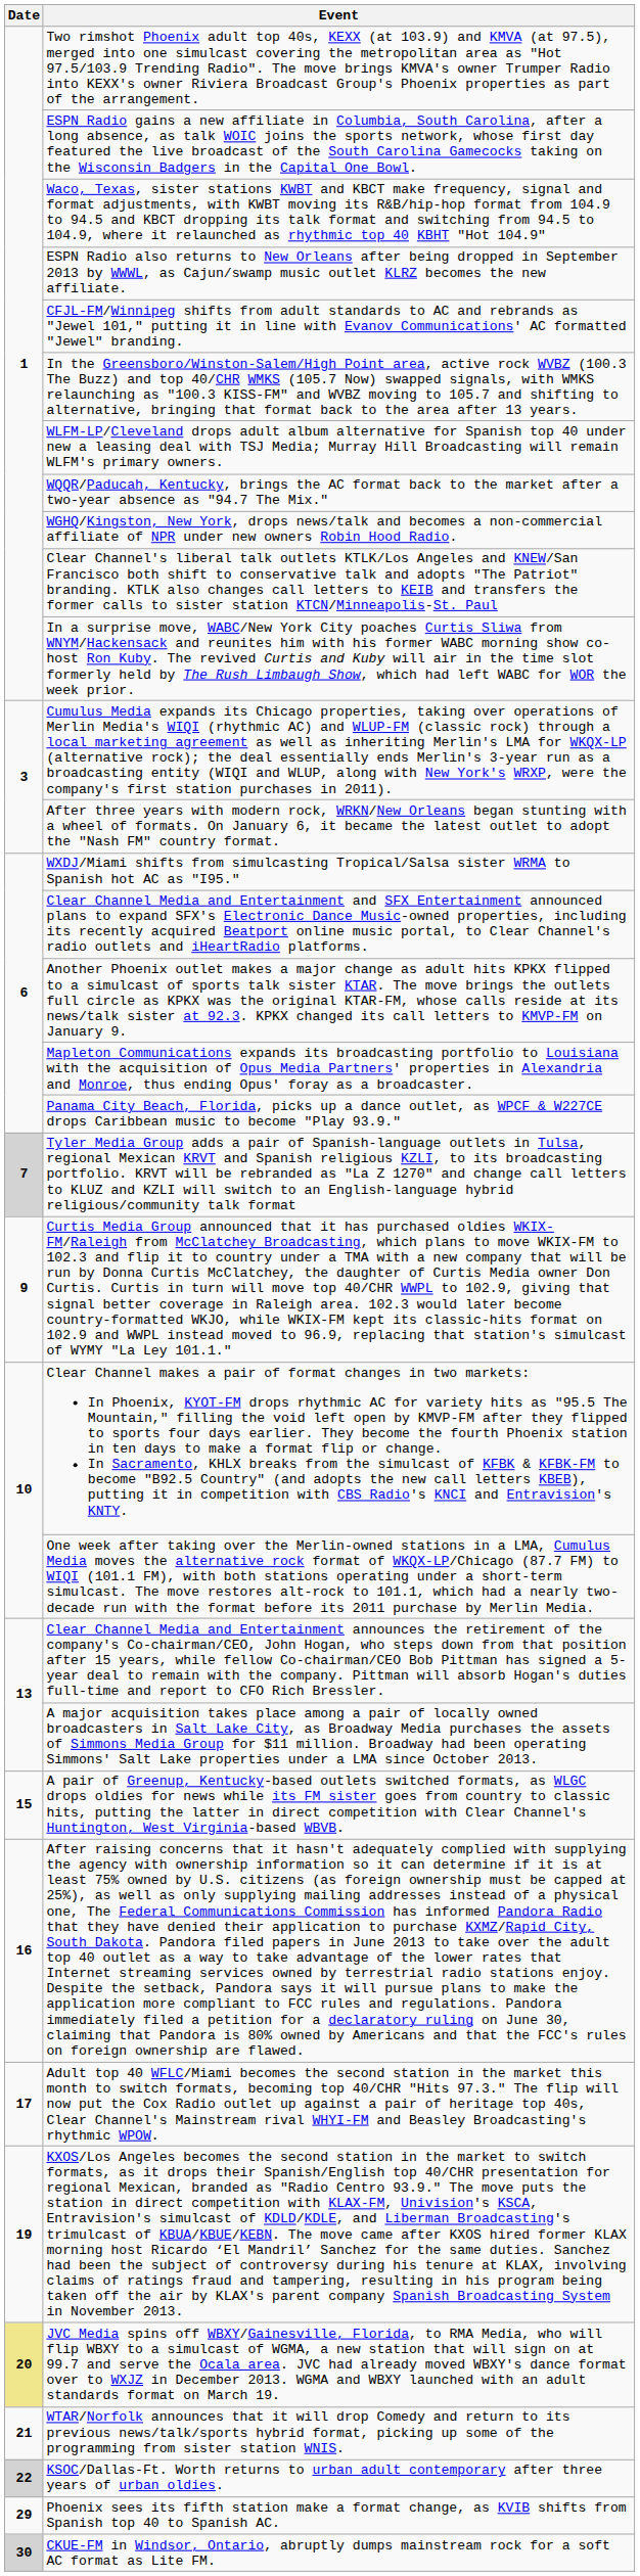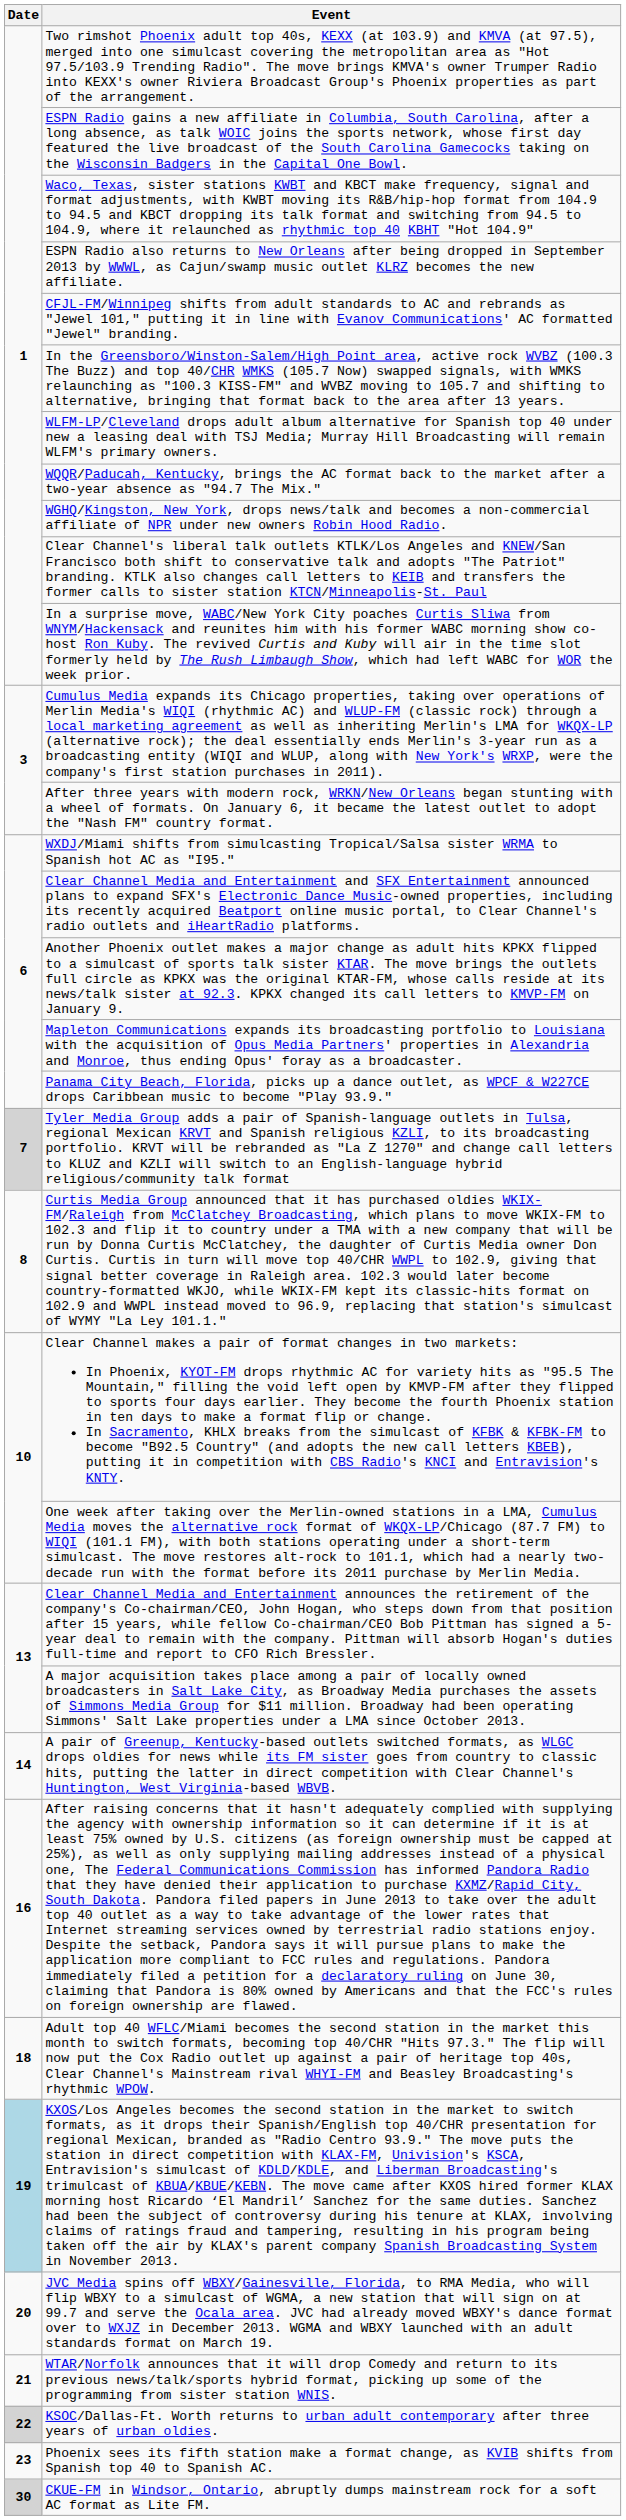row 21 | Date: 9 -> 8
row 26 | Date: 15 -> 14
row 28 | Date: 17 -> 18
row 29 | Date: no background -> lightblue background
row 30 | Date: khaki background -> no background
row 33 | Date: 29 -> 23
